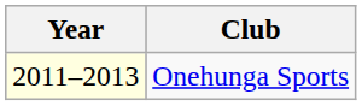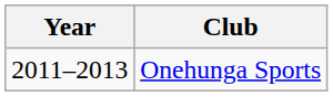Onehunga Sports | Year: lightyellow background -> no background
